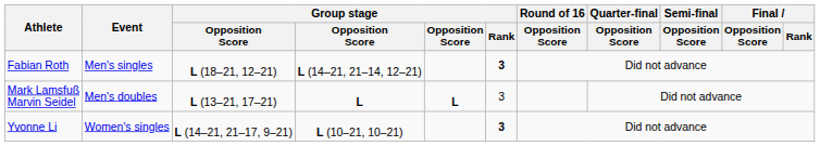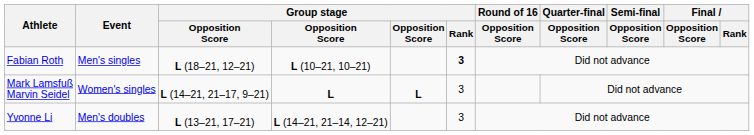Fabian Roth | column 4: L (14–21, 21–14, 12–21) -> L (10–21, 10–21)
Mark Lamsfuß Marvin Seidel | Event: Men's doubles -> Women's singles
Mark Lamsfuß Marvin Seidel | column 3: L (13–21, 17–21) -> L (14–21, 21–17, 9–21)
Yvonne Li | Event: Women's singles -> Men's doubles
Yvonne Li | column 3: L (14–21, 21–17, 9–21) -> L (13–21, 17–21)
Yvonne Li | column 4: L (10–21, 10–21) -> L (14–21, 21–14, 12–21)
Yvonne Li | Group stage / Rank: bold -> normal
